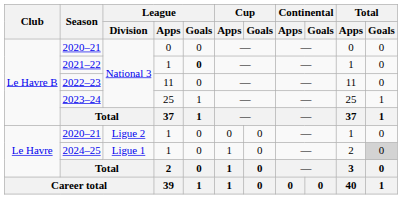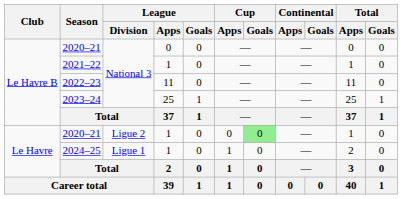2021–22 | League / Goals: bold -> normal
2020–21 / 1 | Cup / Goals: no background -> lightgreen background
2024–25 | Total / Goals: lightgrey background -> no background
